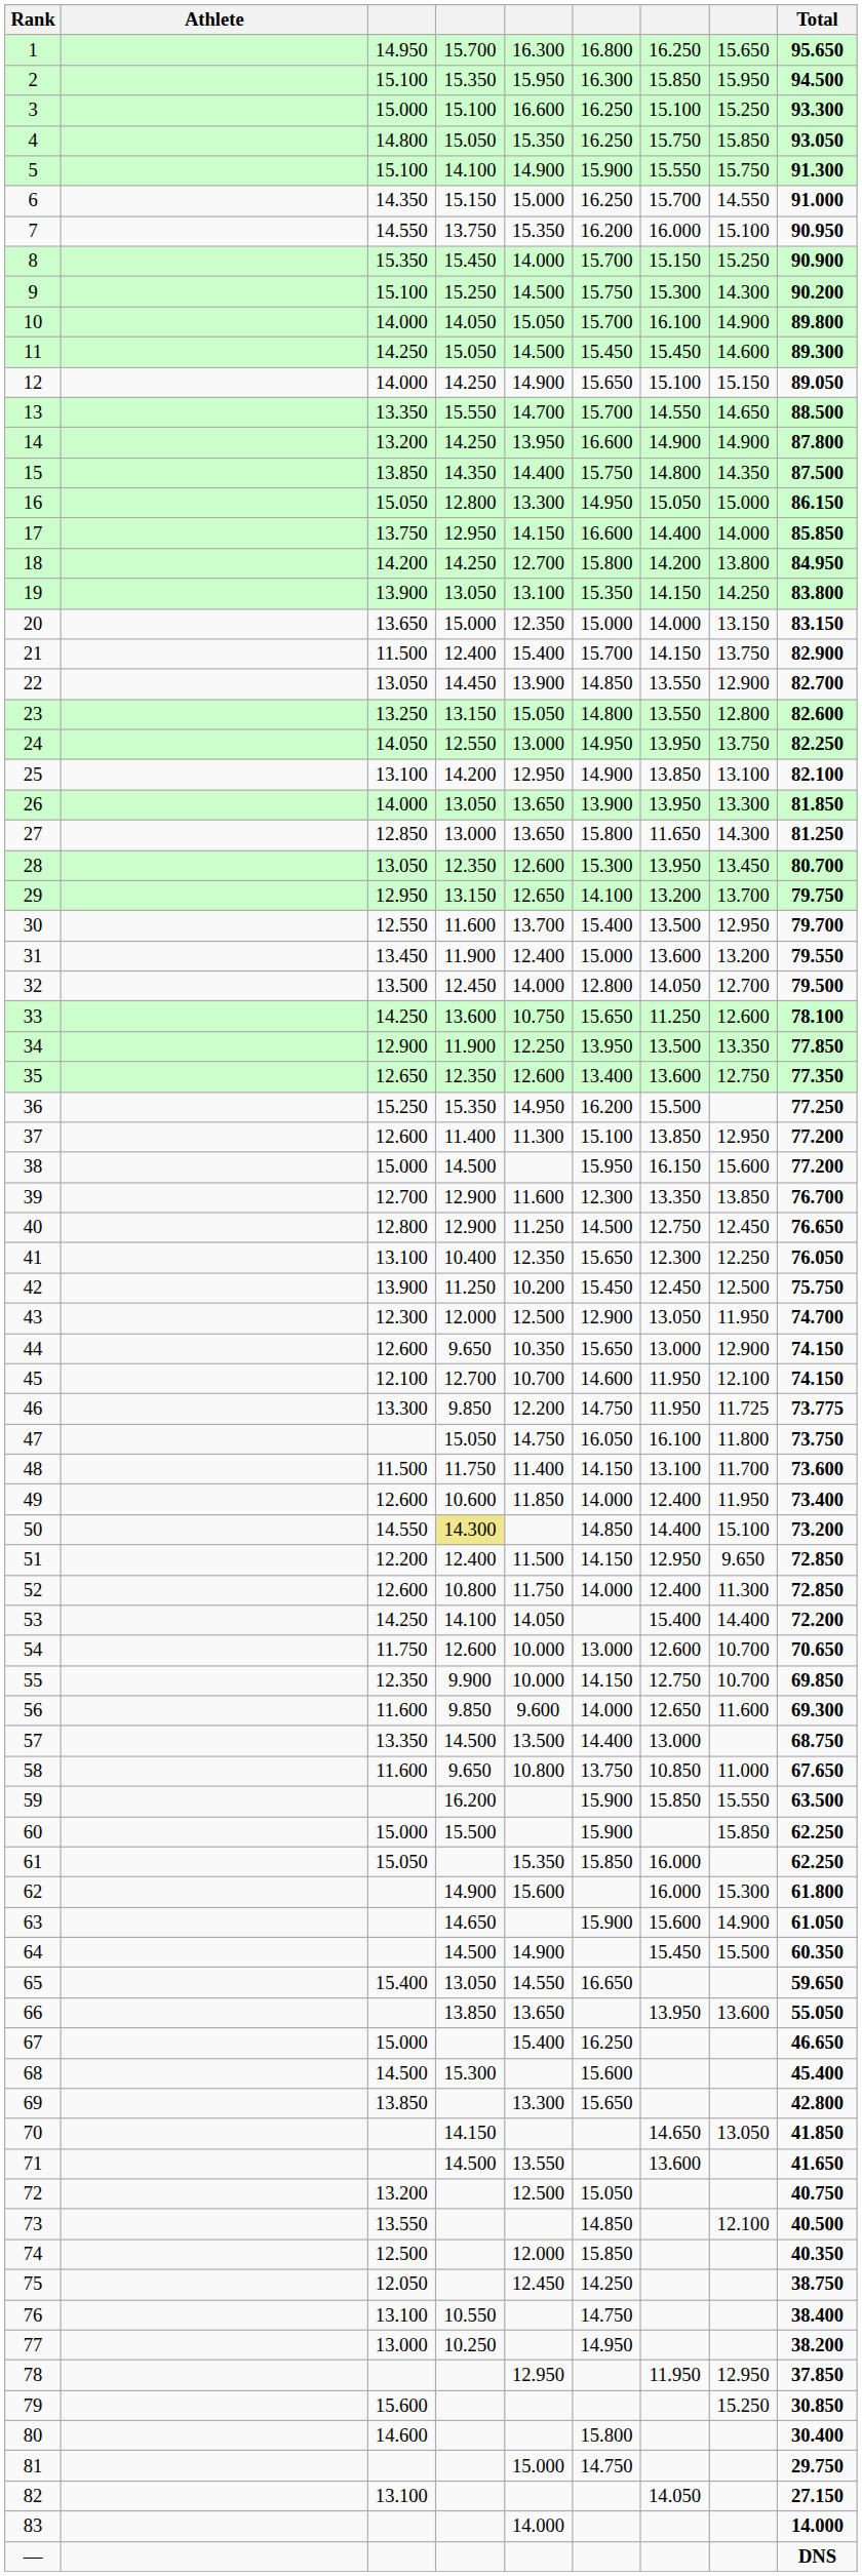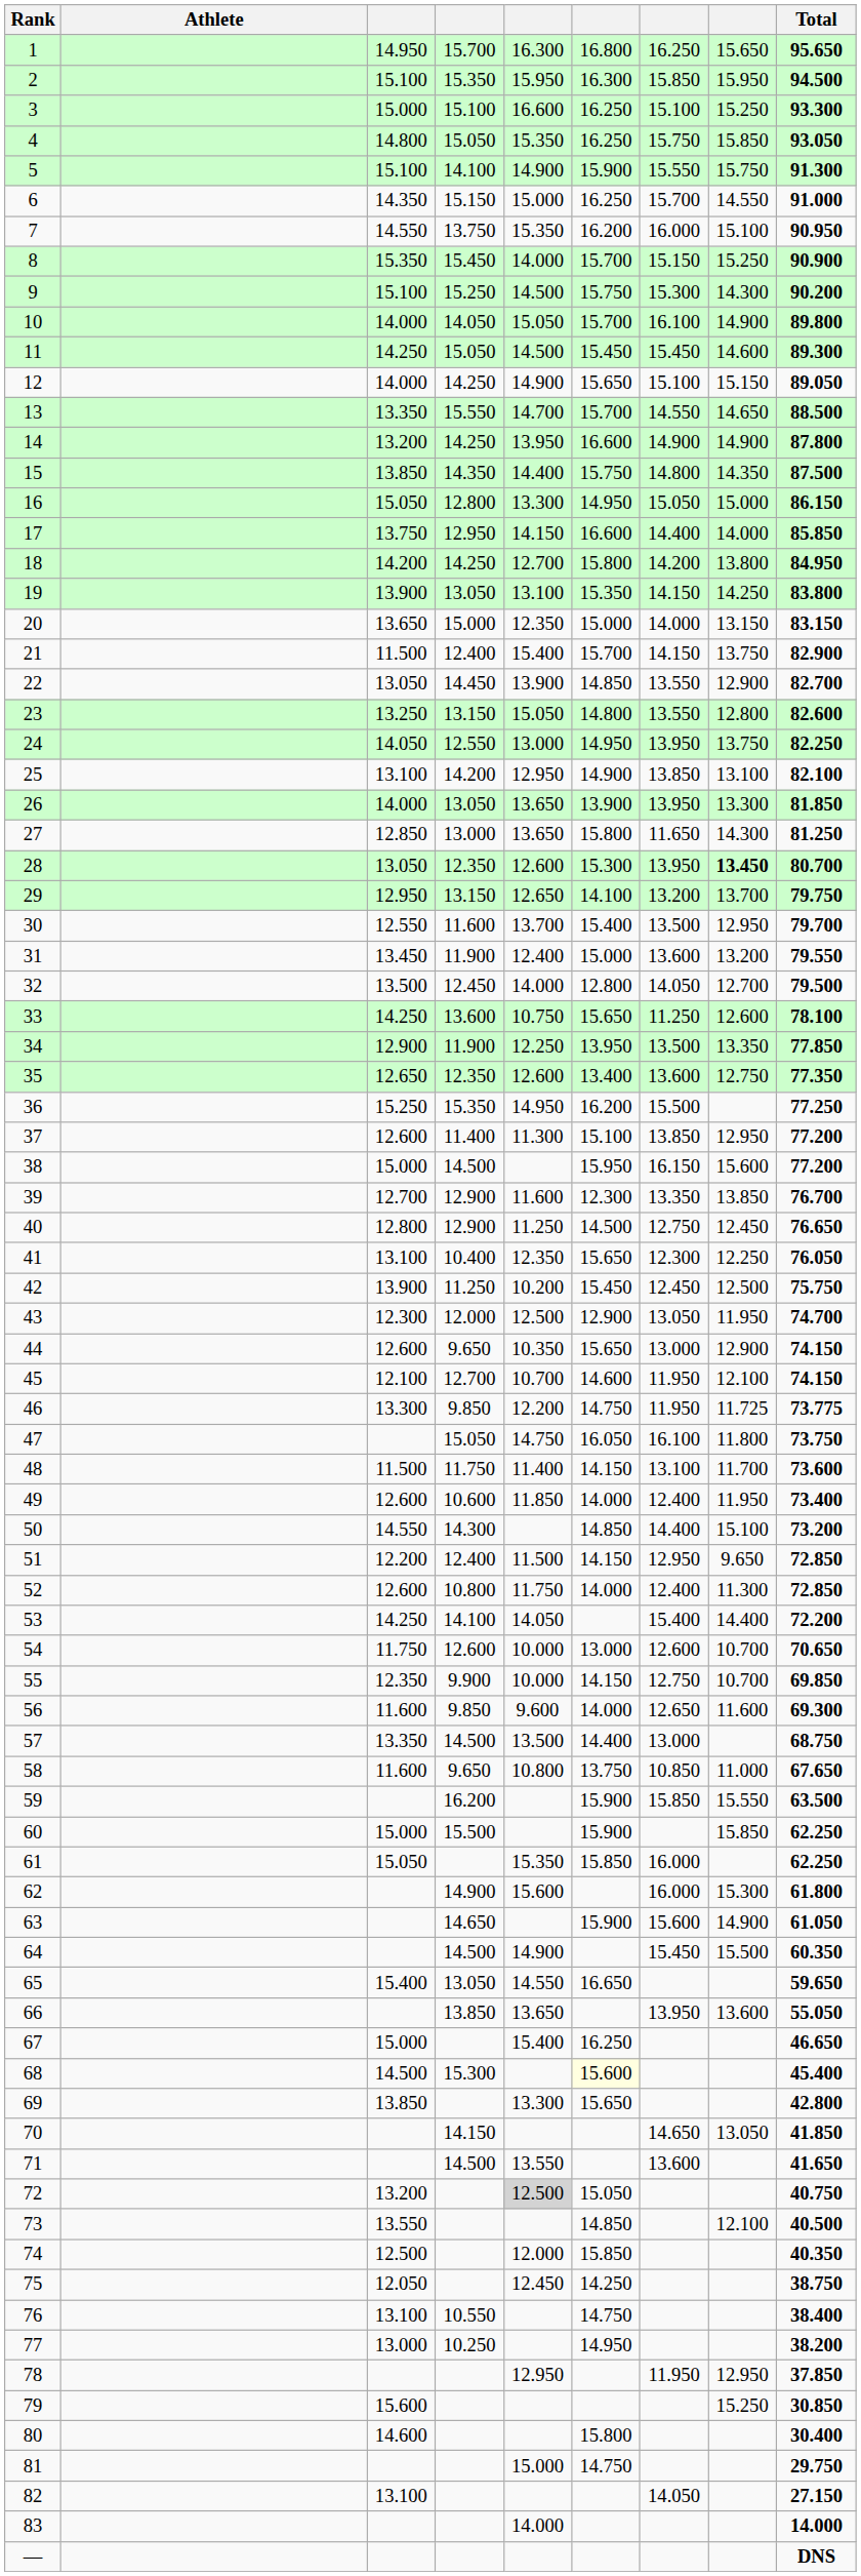28 | column 8: normal -> bold
50 | column 4: khaki background -> no background
68 | column 6: no background -> lightyellow background
72 | column 5: no background -> lightgrey background
